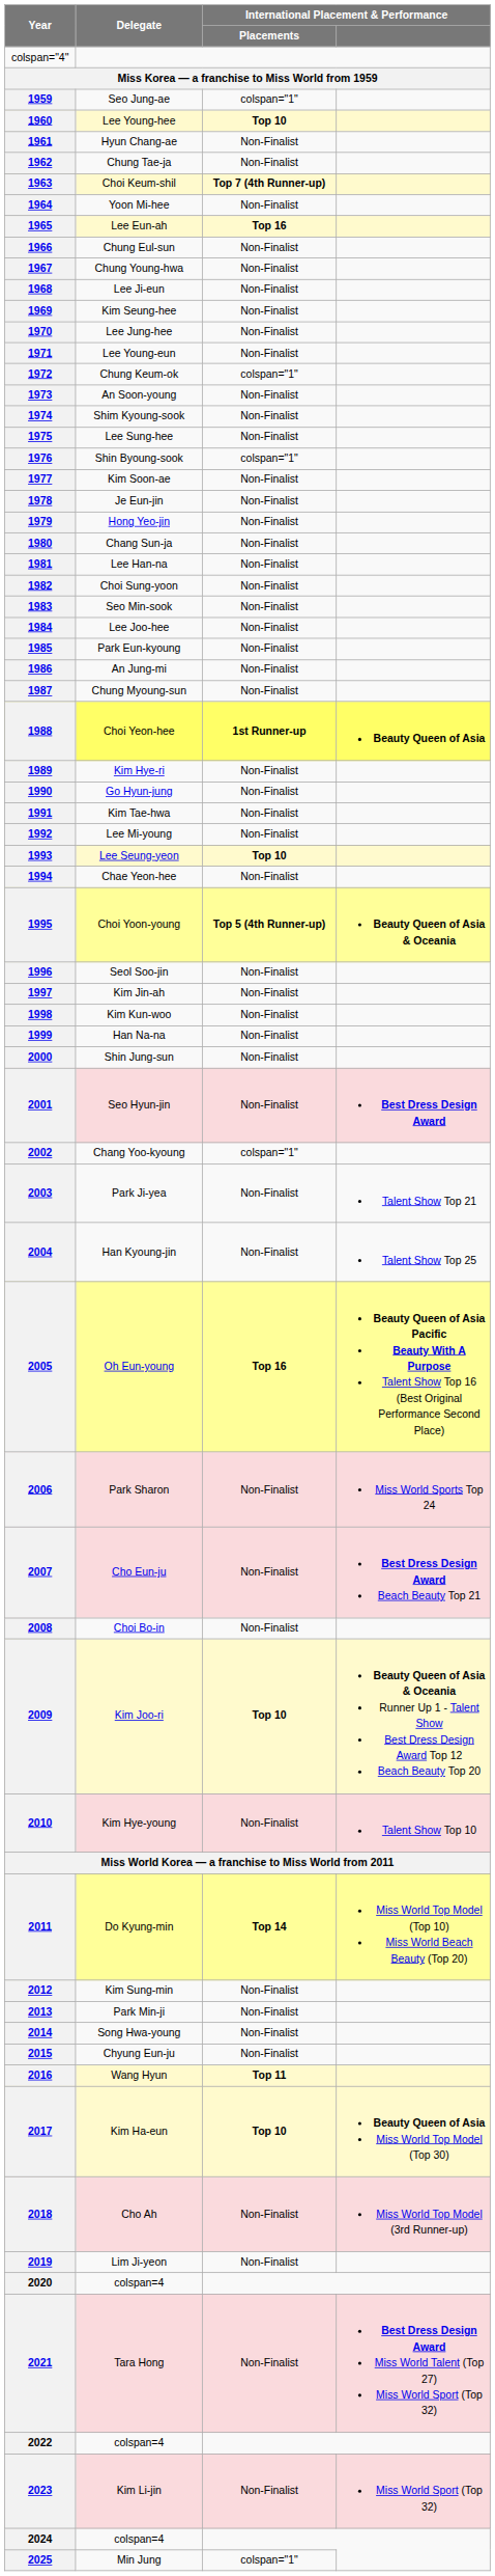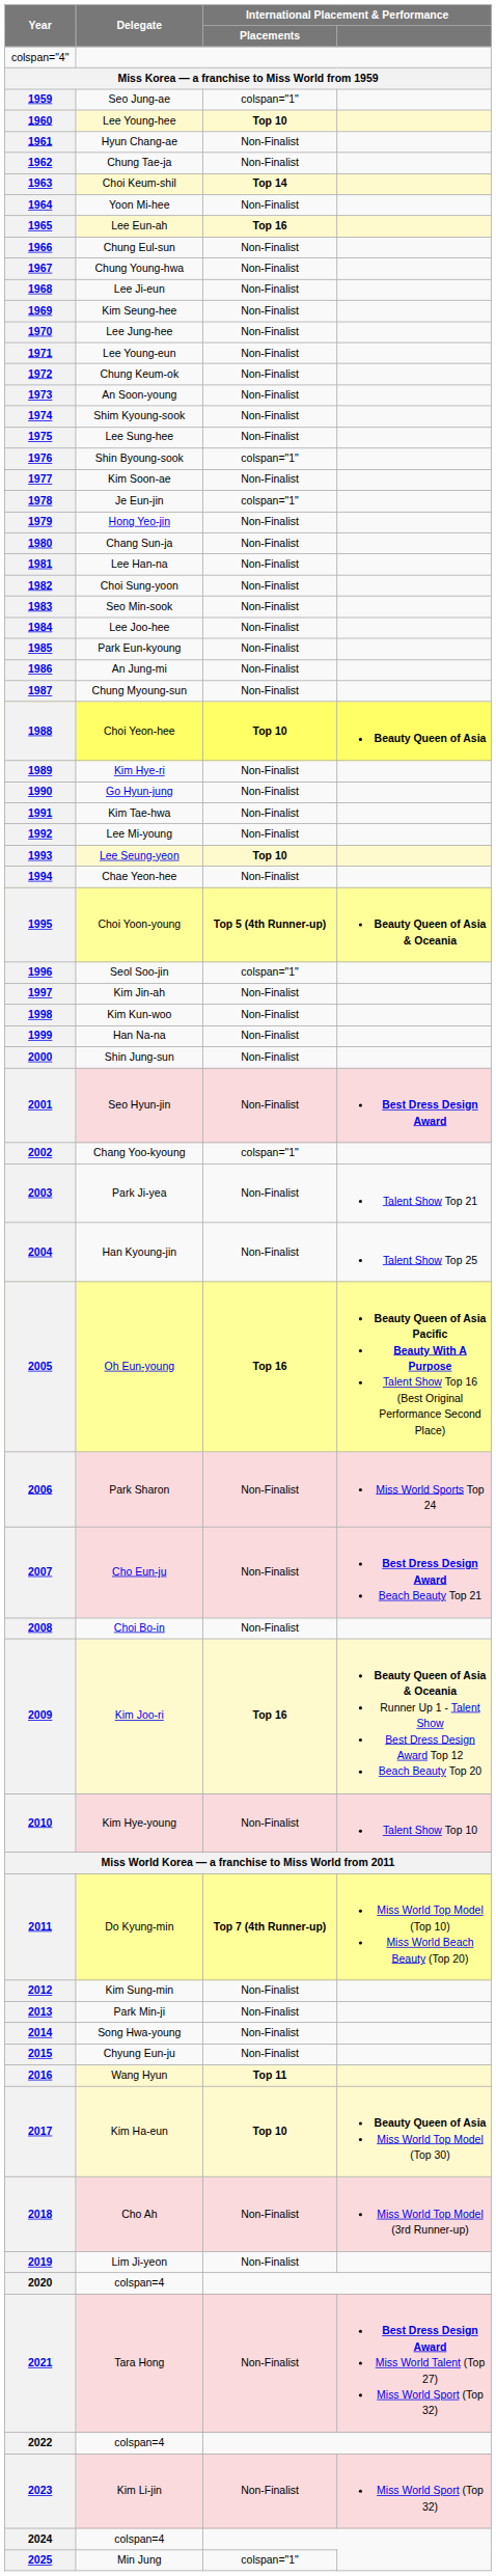1963 | International Placement & Performance / Placements: Top 7 (4th Runner-up) -> Top 14
1972 | International Placement & Performance / Placements: colspan="1" -> Non-Finalist
1978 | International Placement & Performance / Placements: Non-Finalist -> colspan="1"
1988 | International Placement & Performance / Placements: 1st Runner-up -> Top 10
1996 | International Placement & Performance / Placements: Non-Finalist -> colspan="1"
2009 | International Placement & Performance / Placements: Top 10 -> Top 16
2011 | International Placement & Performance / Placements: Top 14 -> Top 7 (4th Runner-up)
